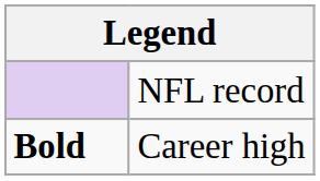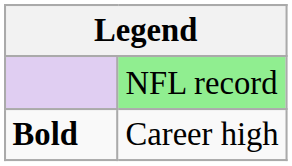row 2 | column 2: no background -> lightgreen background
